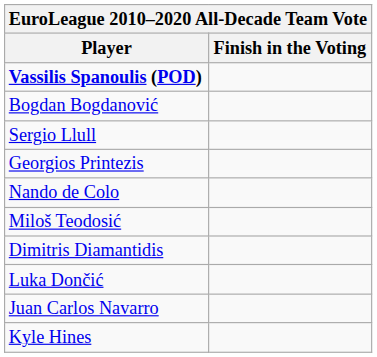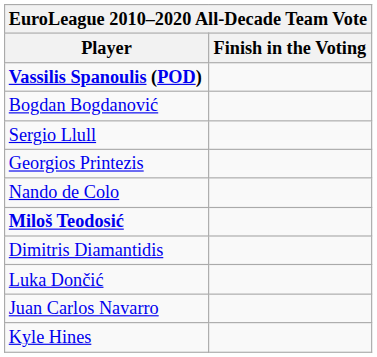Miloš Teodosić | Player: normal -> bold
